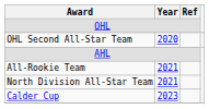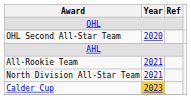Calder Cup | Year: no background -> gold background
